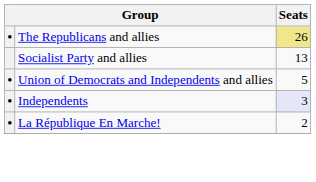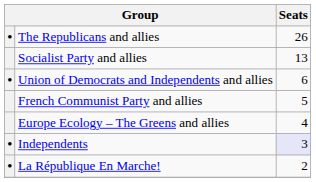The Republicans and allies | Seats: khaki background -> no background
Union of Democrats and Independents and allies | Seats: 5 -> 6
+ row: French Communist Party and allies | 5
+ row: Europe Ecology – The Greens and allies | 4
